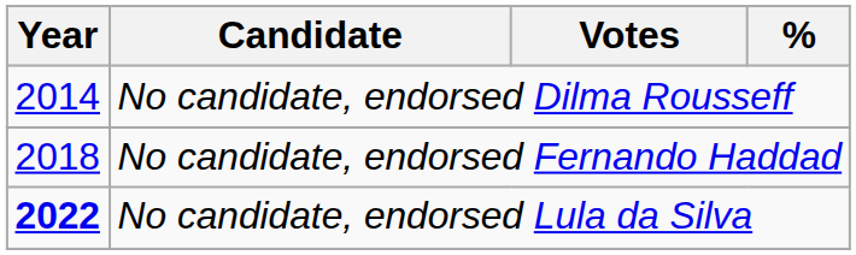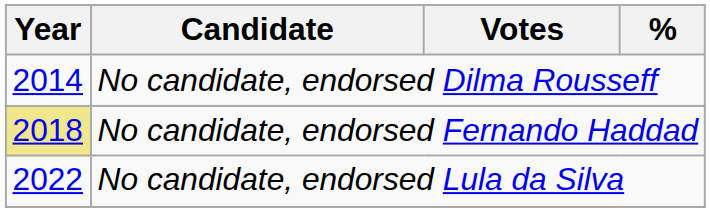No candidate, endorsed Fernando Haddad | Year: no background -> khaki background
No candidate, endorsed Lula da Silva | Year: bold -> normal
